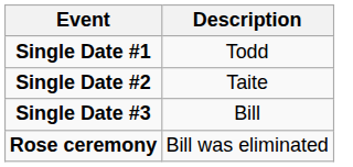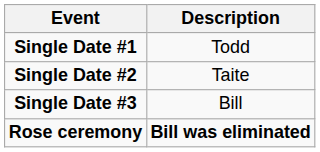Rose ceremony | Description: normal -> bold
